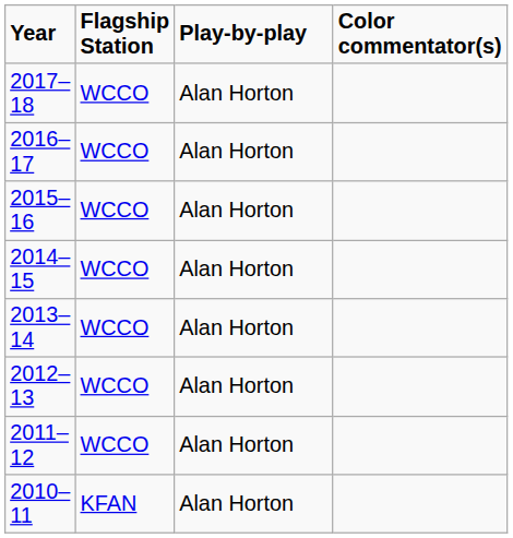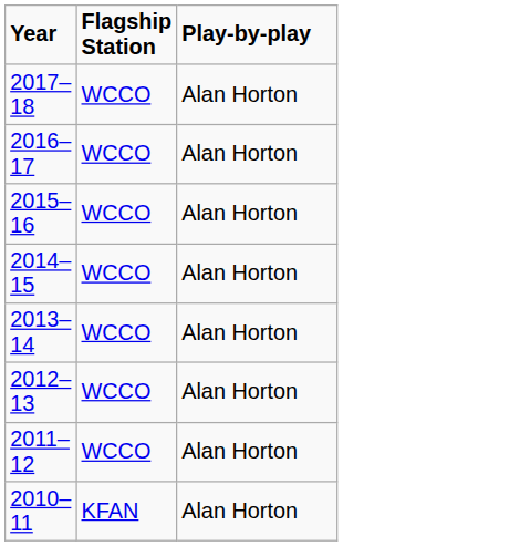- column: Color commentator(s)
